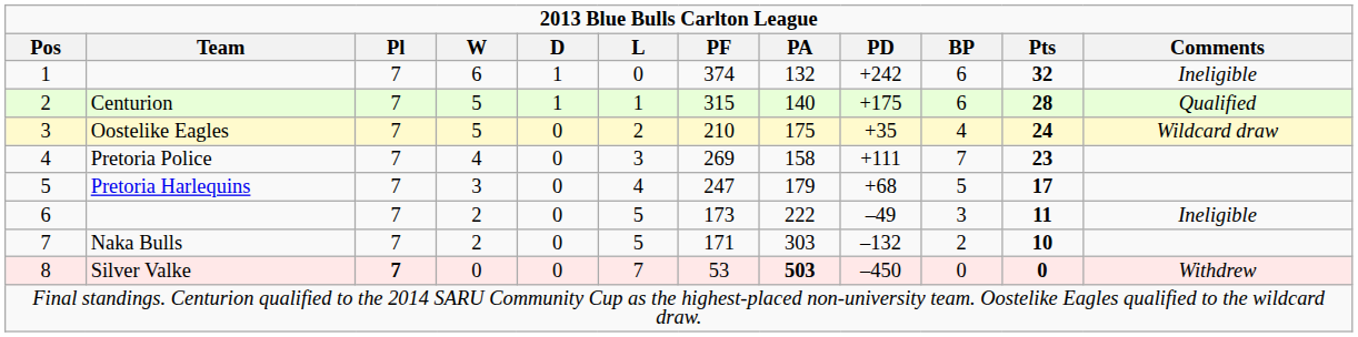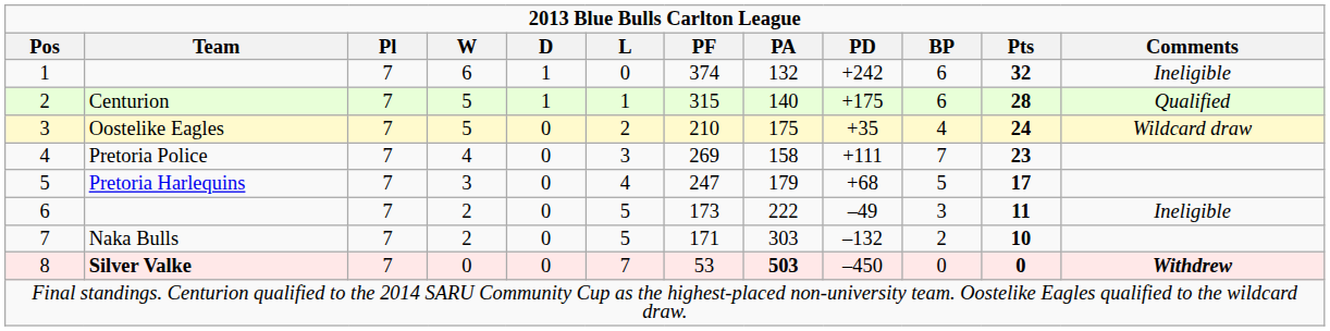8 | Team: normal -> bold
8 | Pl: bold -> normal
8 | Comments: normal -> bold
